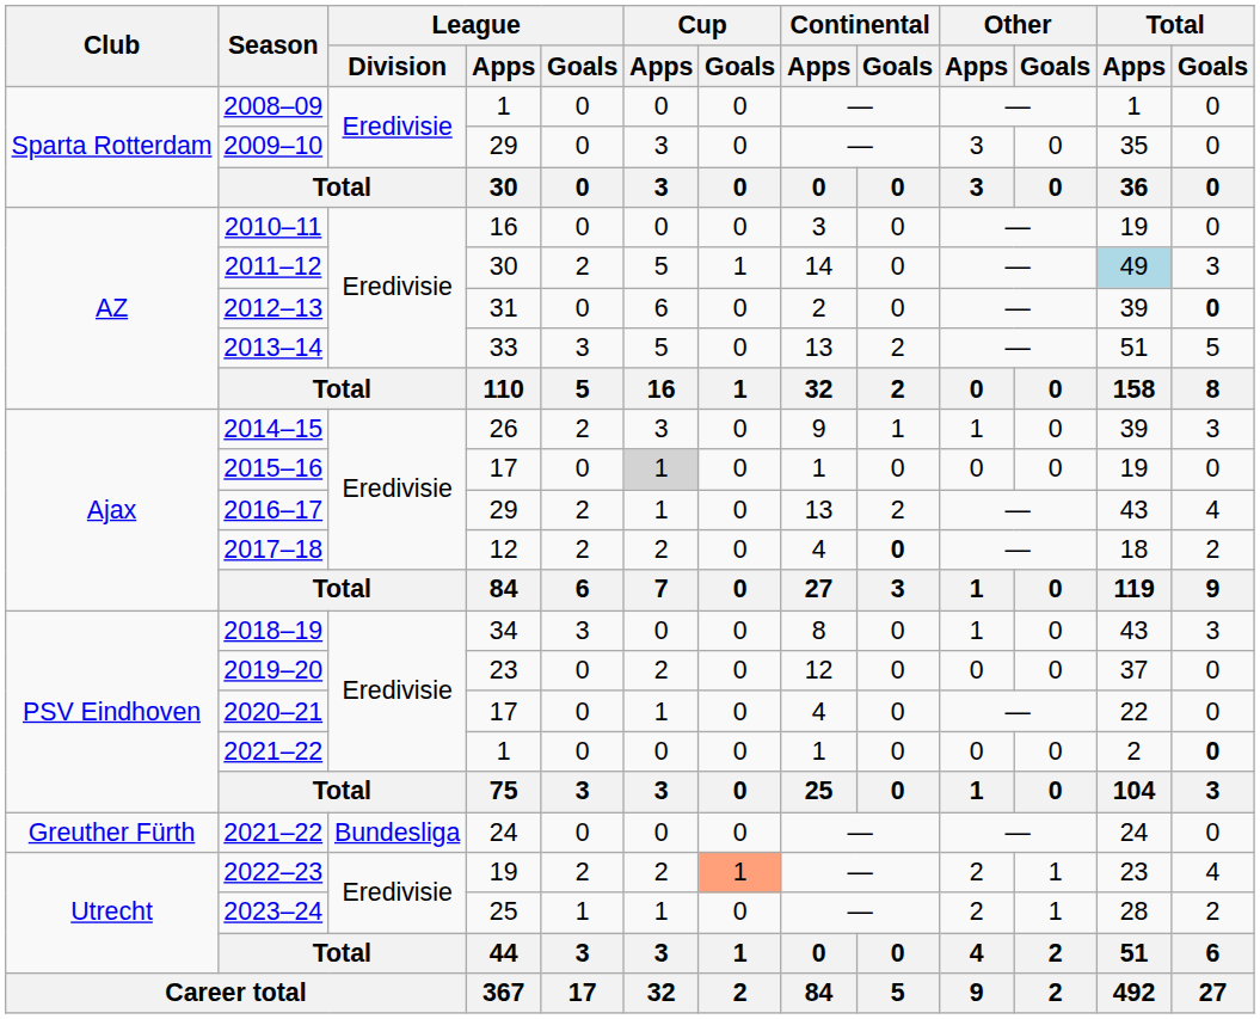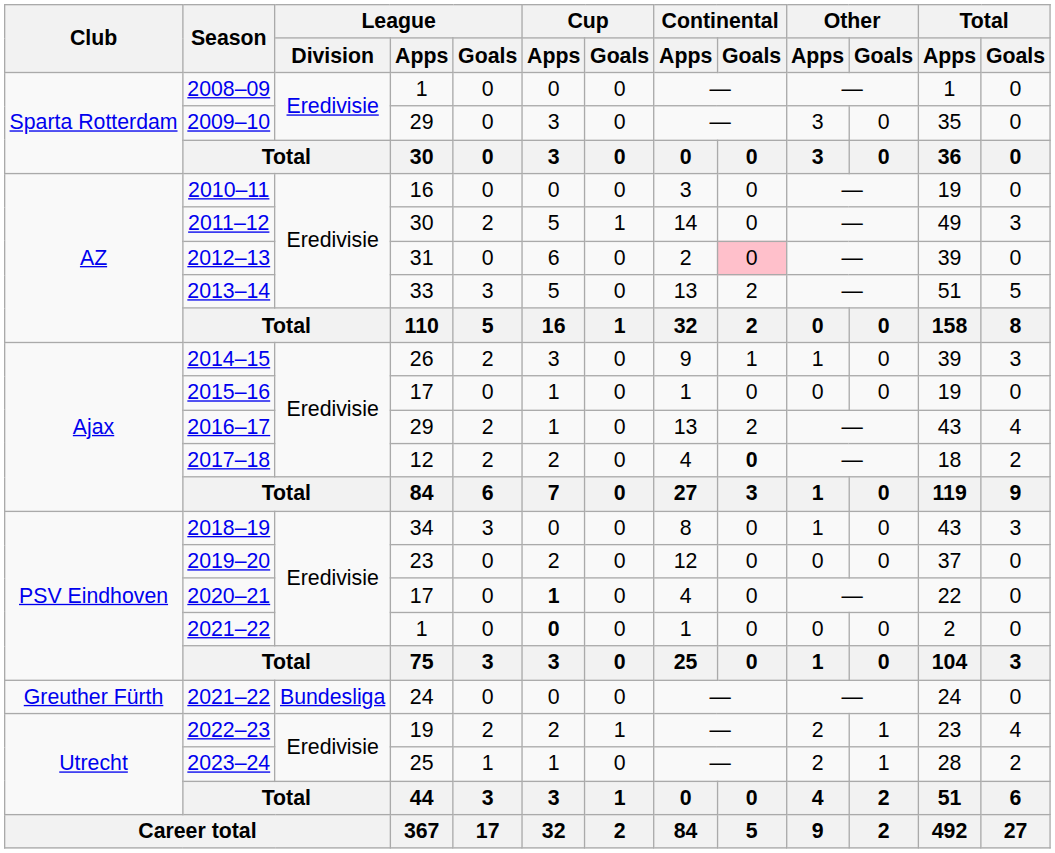2011–12 | Total / Apps: lightblue background -> no background
2012–13 | Continental / Goals: no background -> pink background
2012–13 | Total / Goals: bold -> normal
2015–16 | Cup / Apps: lightgrey background -> no background
2020–21 | Cup / Apps: normal -> bold
2021–22 / 1 | Cup / Apps: normal -> bold
2021–22 / 1 | Total / Goals: bold -> normal
2022–23 | Cup / Goals: lightsalmon background -> no background
